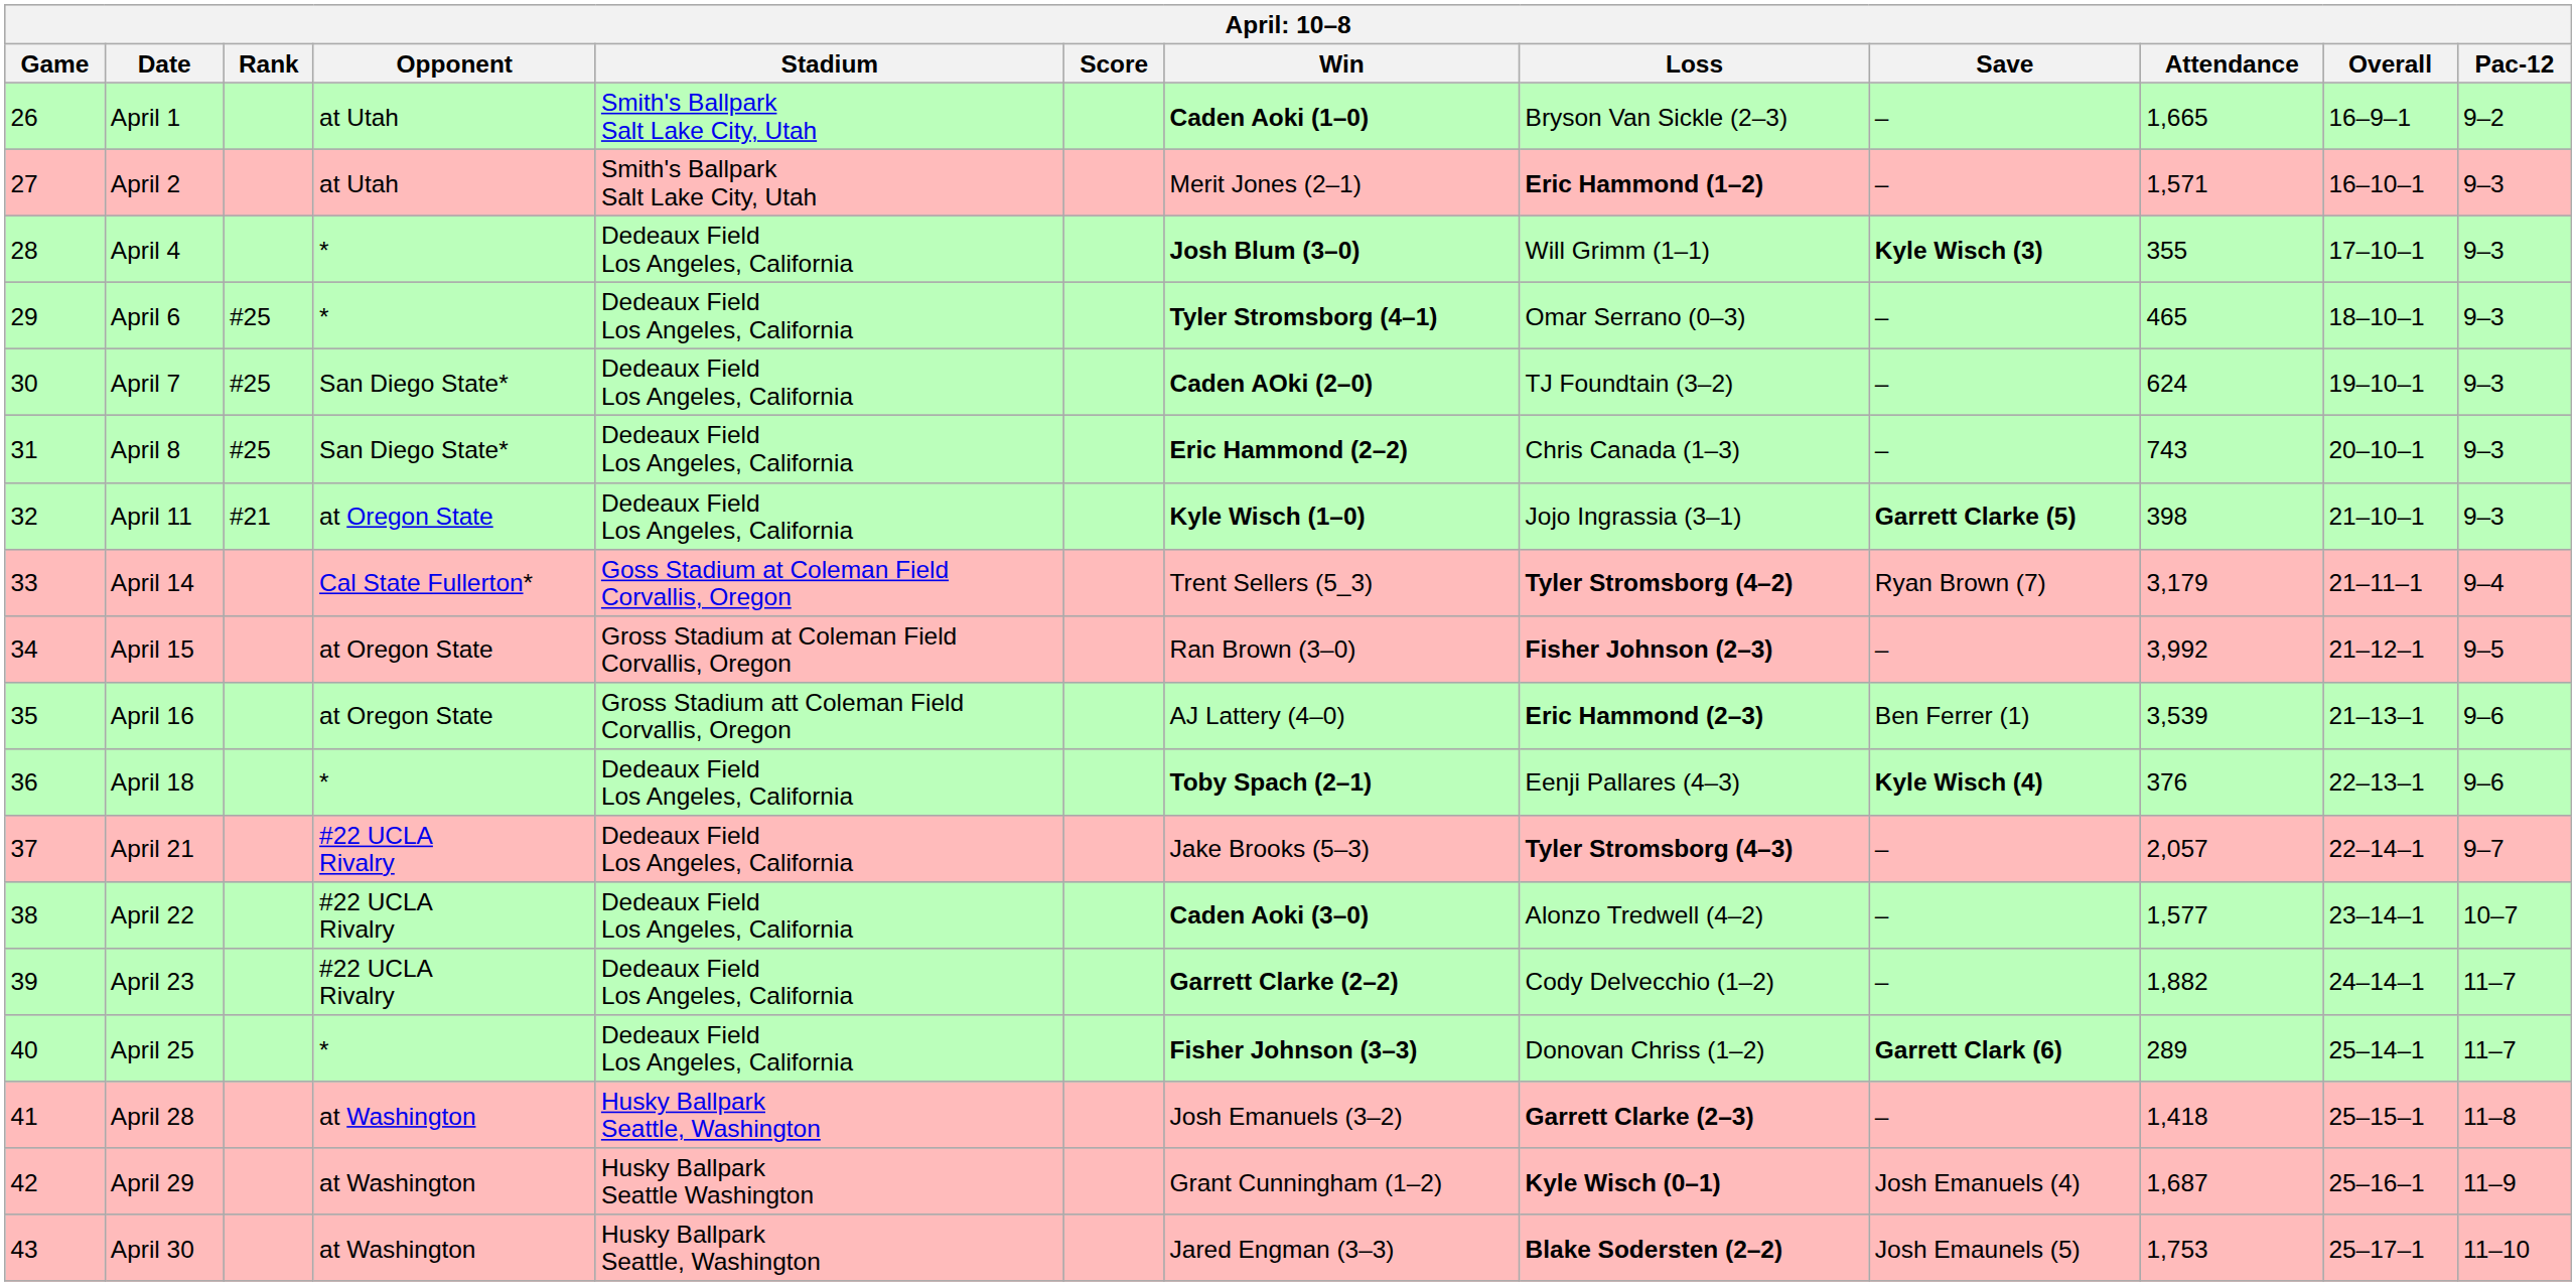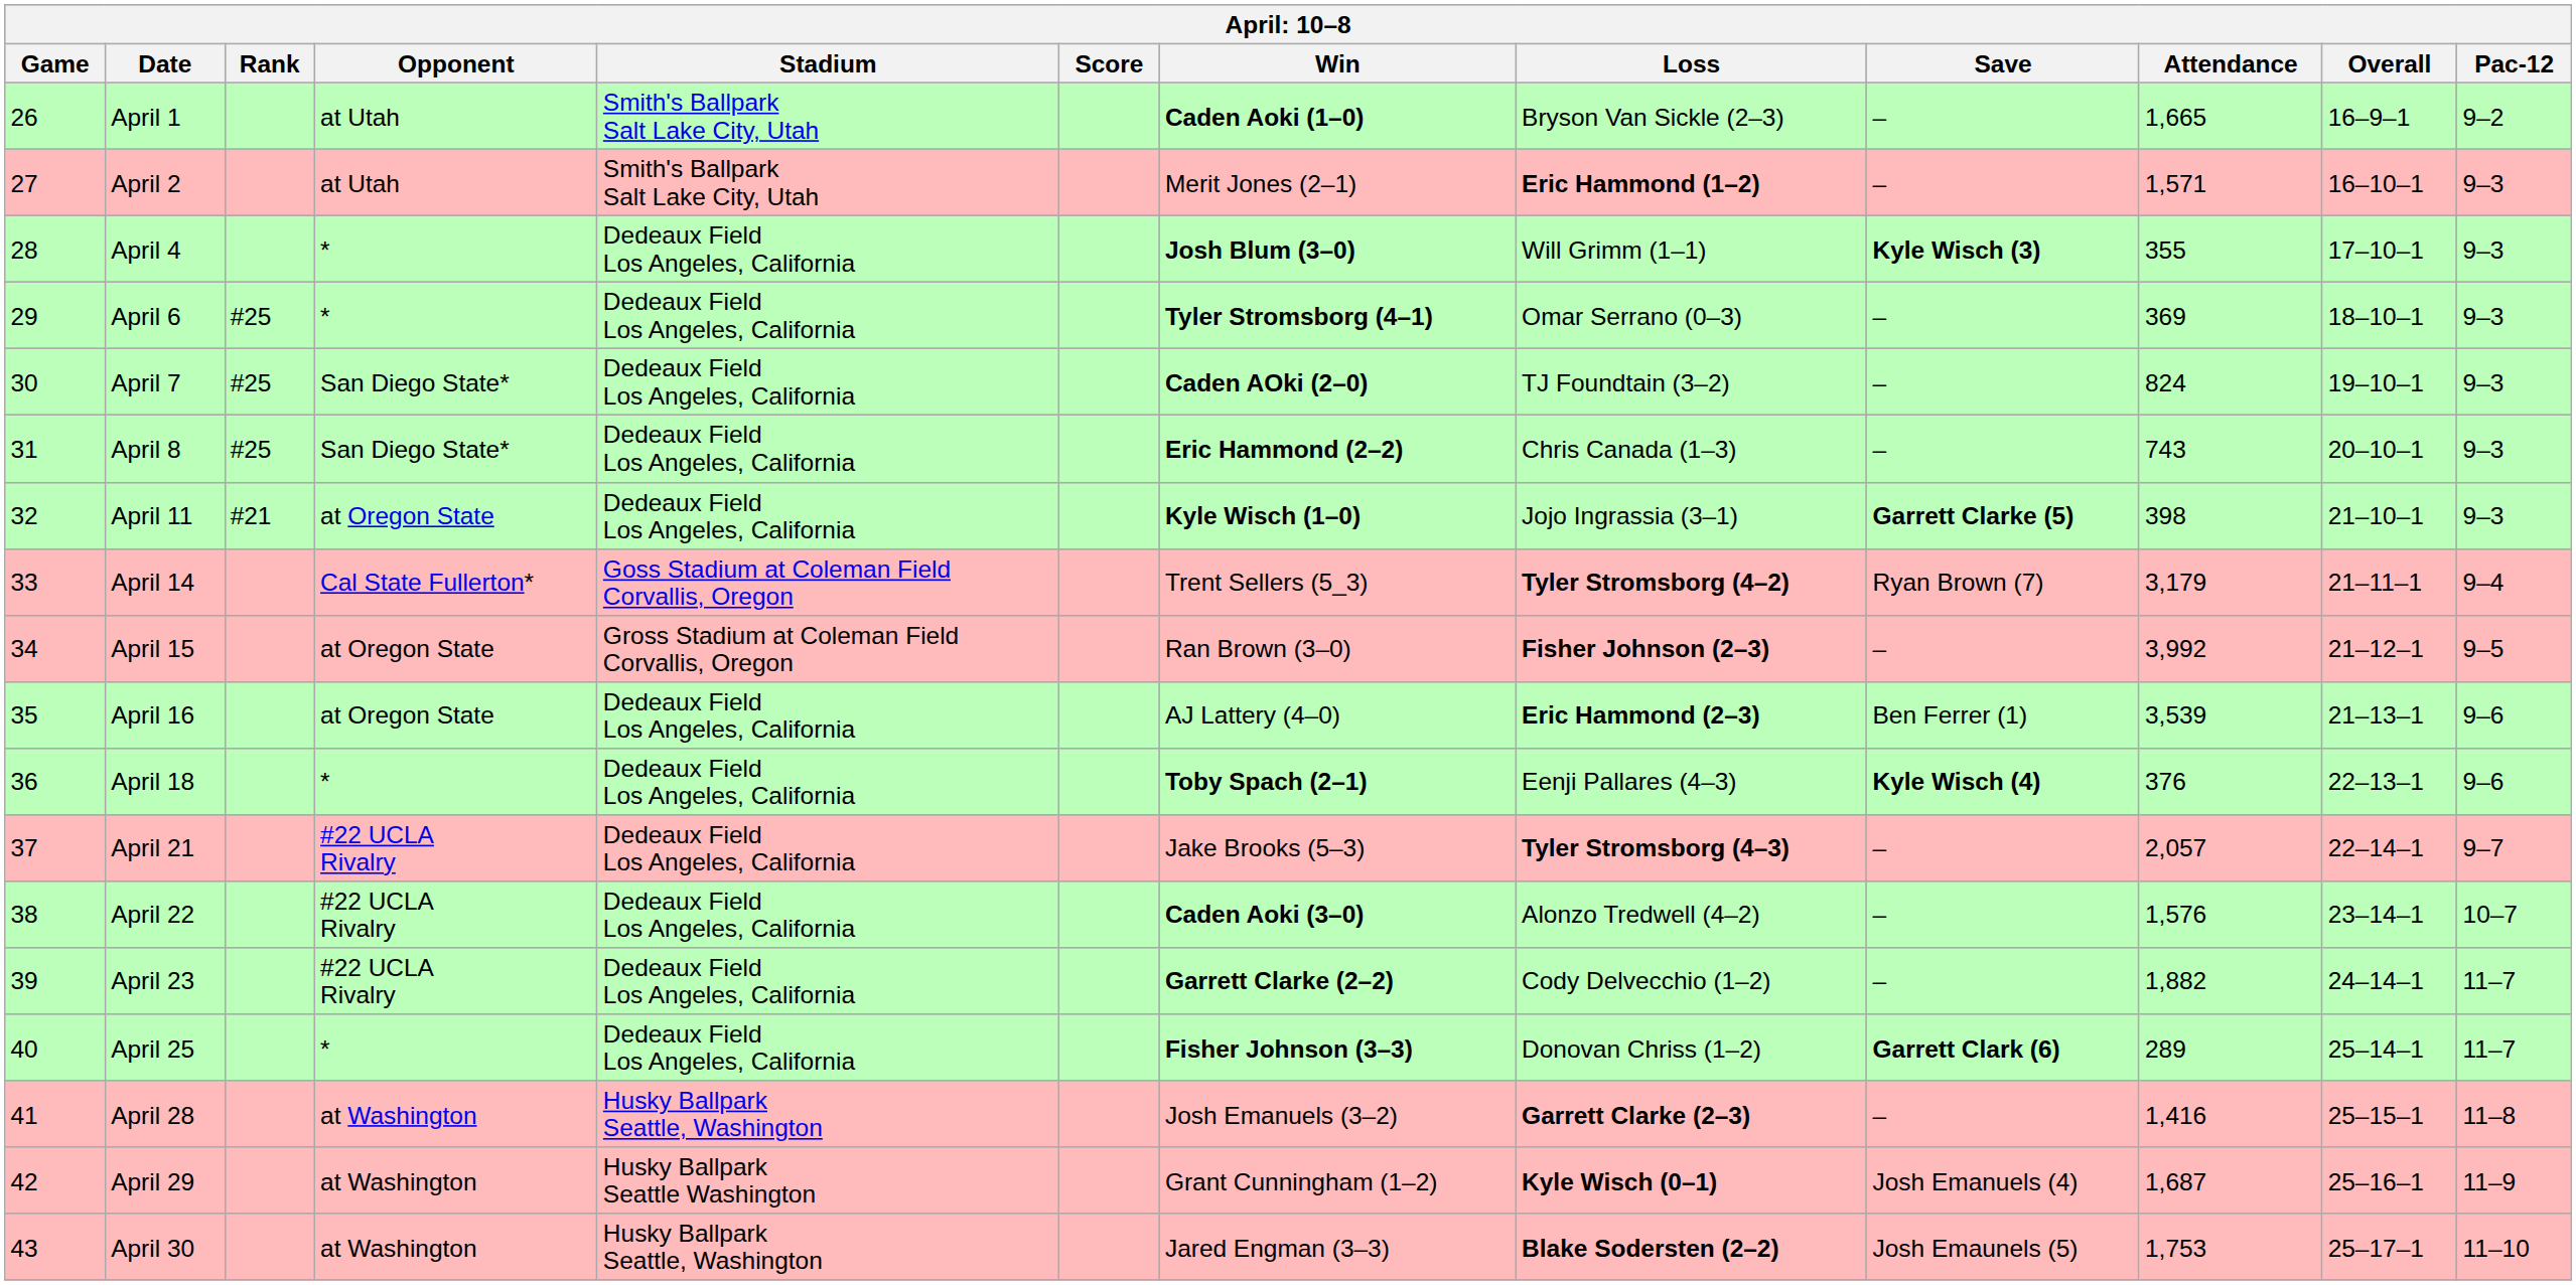April 6 | Attendance: 465 -> 369
April 7 | Attendance: 624 -> 824
April 16 | Stadium: Gross Stadium att Coleman Field Corvallis, Oregon -> Dedeaux Field Los Angeles, California
April 22 | Attendance: 1,577 -> 1,576
April 28 | Attendance: 1,418 -> 1,416
